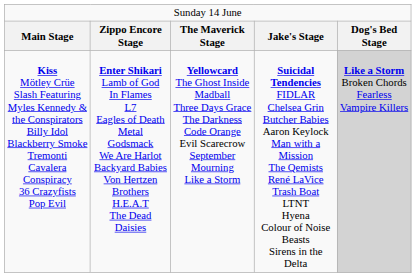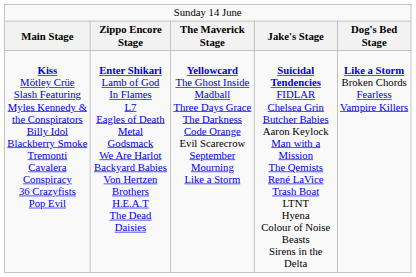row 3 | column 5: lightgrey background -> no background
